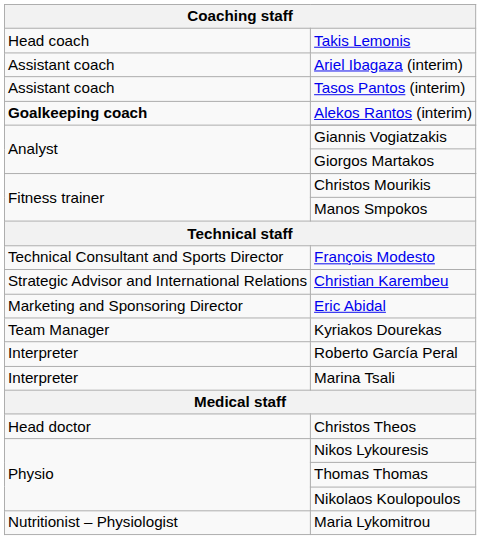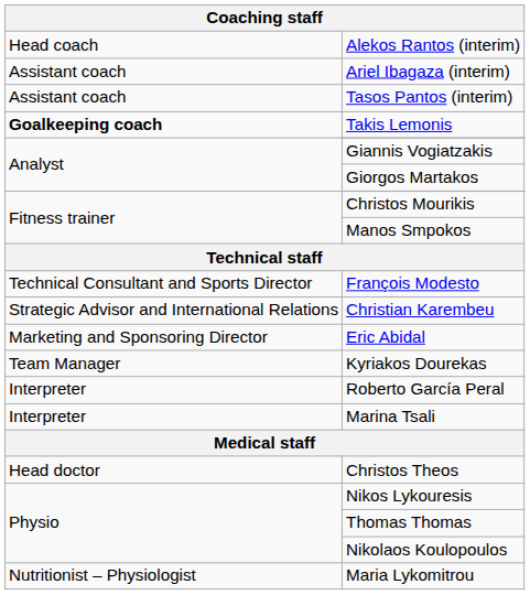row 2 | column 2: Takis Lemonis -> Alekos Rantos (interim)
row 5 | column 2: Alekos Rantos (interim) -> Takis Lemonis
